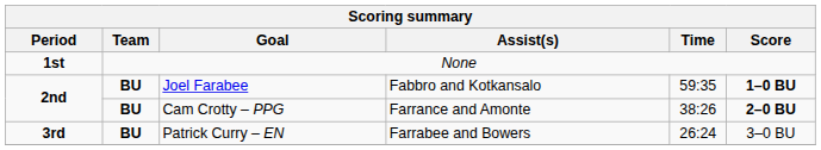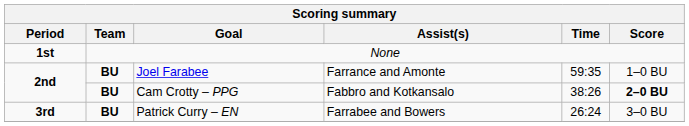Joel Farabee | Assist(s): Fabbro and Kotkansalo -> Farrance and Amonte
Joel Farabee | Score: bold -> normal
Cam Crotty – PPG | Assist(s): Farrance and Amonte -> Fabbro and Kotkansalo
